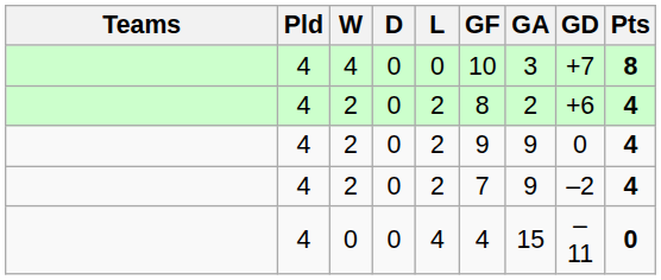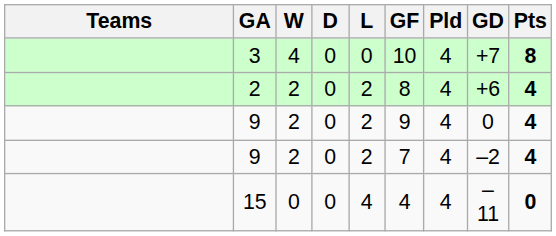columns swapped: Pld <-> GA
